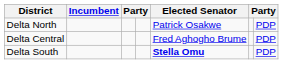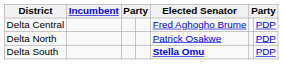rows swapped: Delta North <-> Delta Central
